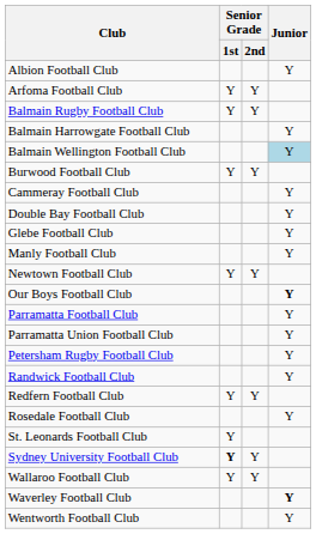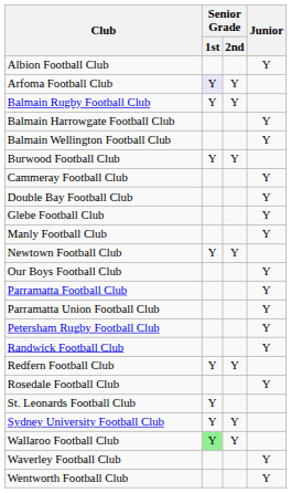Arfoma Football Club | Senior Grade / 1st: no background -> lavender background
Balmain Wellington Football Club | column 4: lightblue background -> no background
Our Boys Football Club | column 4: bold -> normal
Sydney University Football Club | Senior Grade / 1st: bold -> normal
Wallaroo Football Club | Senior Grade / 1st: no background -> lightgreen background
Waverley Football Club | column 4: bold -> normal
